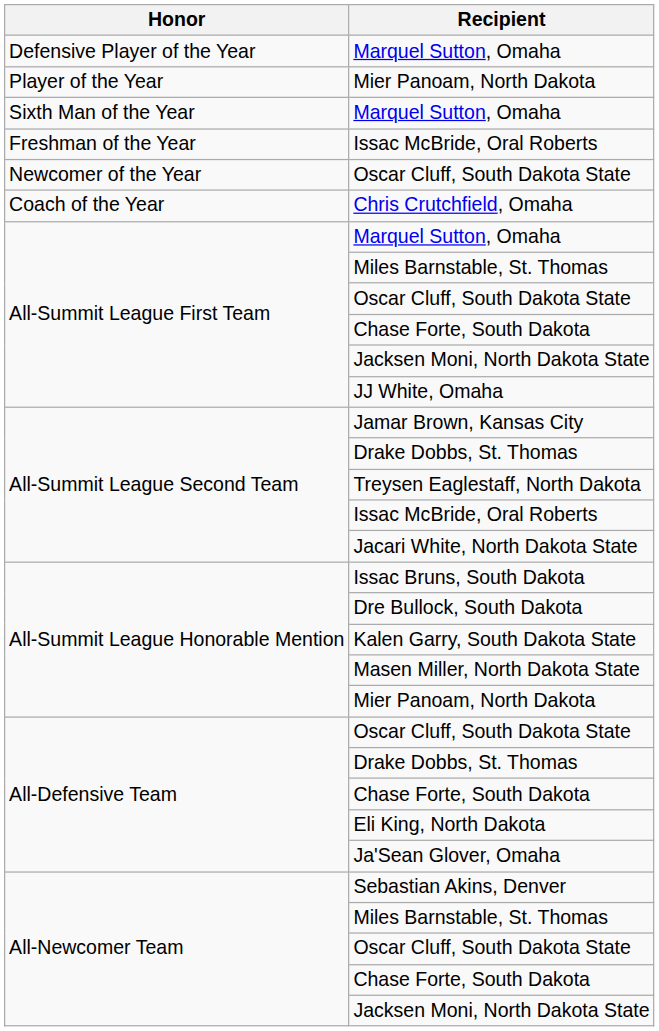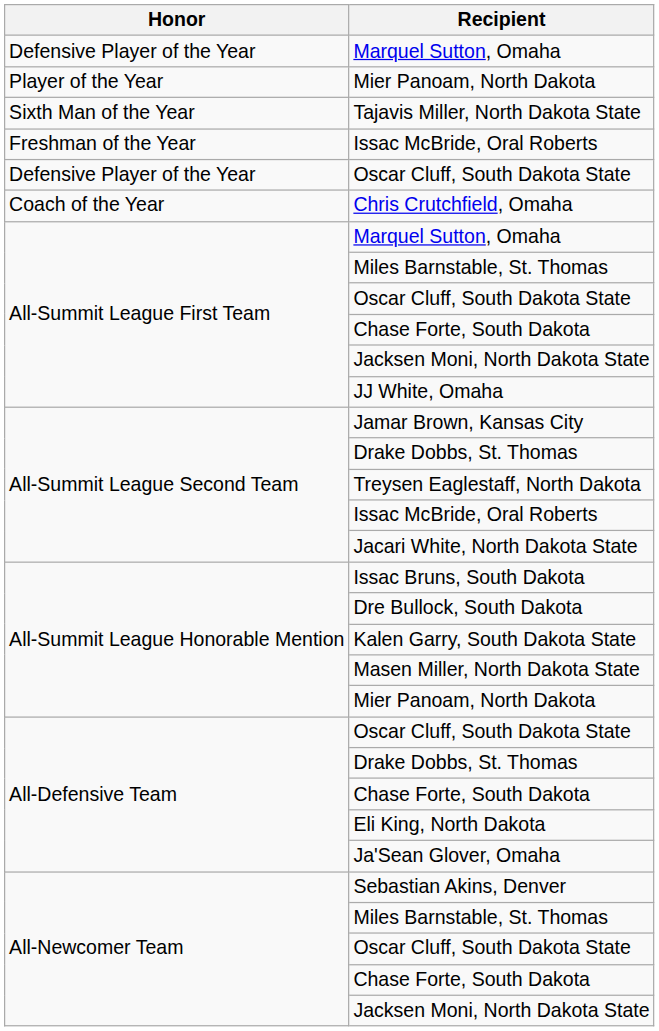row 4 | Recipient: Marquel Sutton, Omaha -> Tajavis Miller, North Dakota State
row 6 | Honor: Newcomer of the Year -> Defensive Player of the Year
